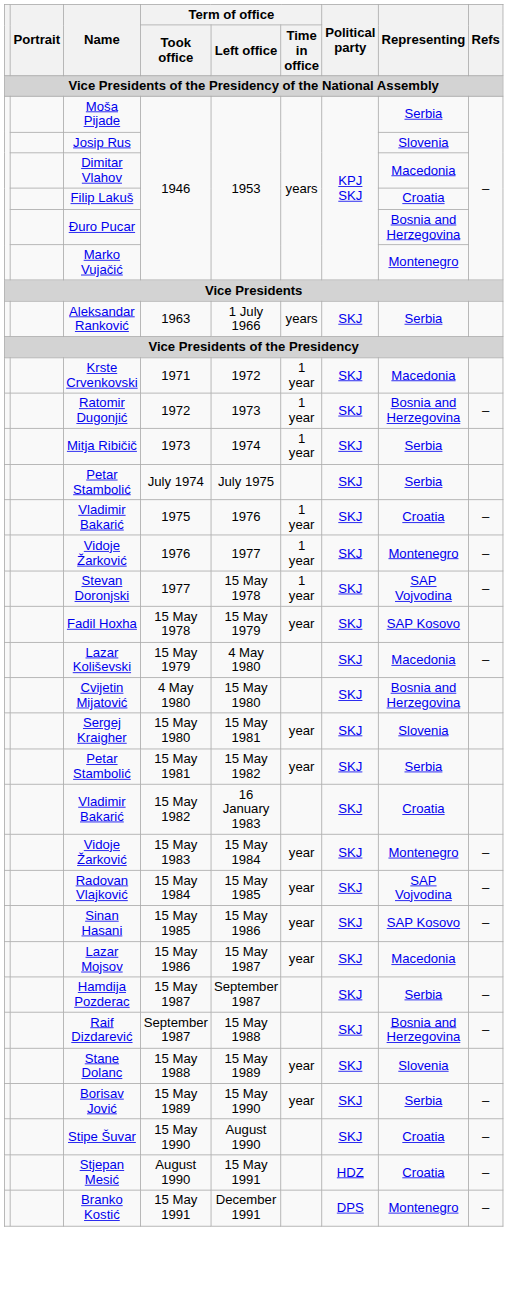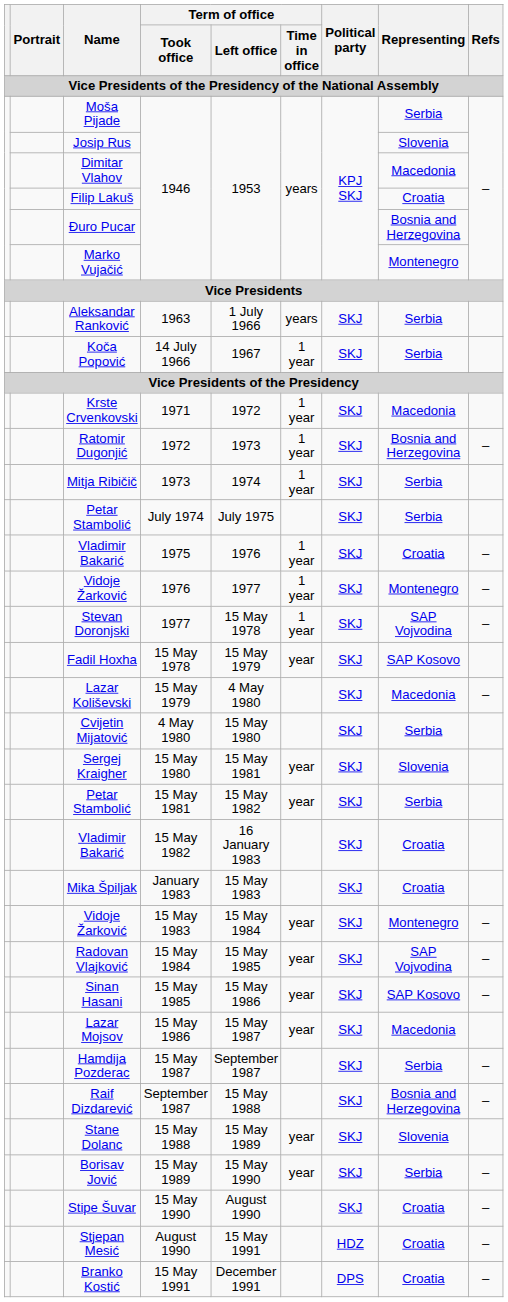+ row: Koča Popović | 14 July 1966 | 1967 | 1 year | SKJ | Serbia
Cvijetin Mijatović | Representing: Bosnia and Herzegovina -> Serbia
+ row: Mika Špiljak | January 1983 | 15 May 1983 | SKJ | Croatia
Branko Kostić | Representing: Montenegro -> Croatia
